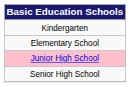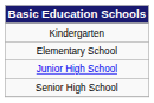row 4 | column 1: pink background -> no background
